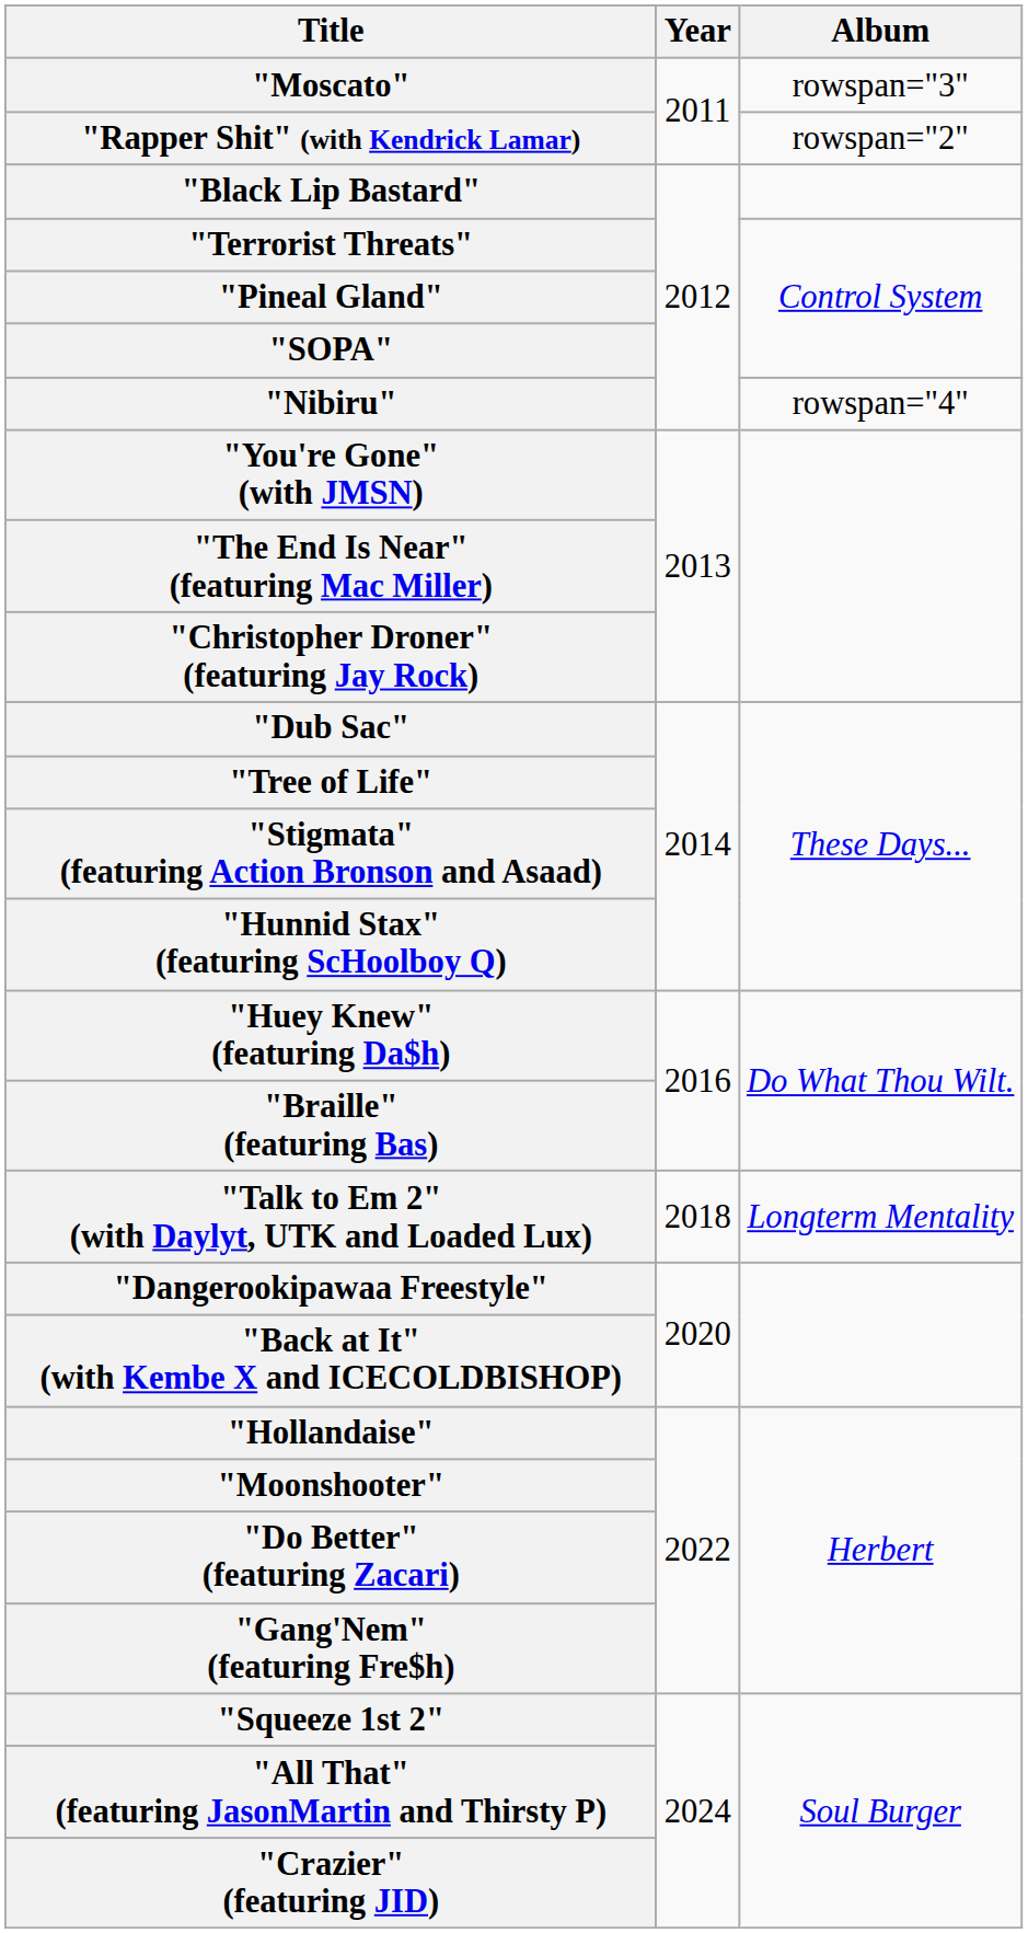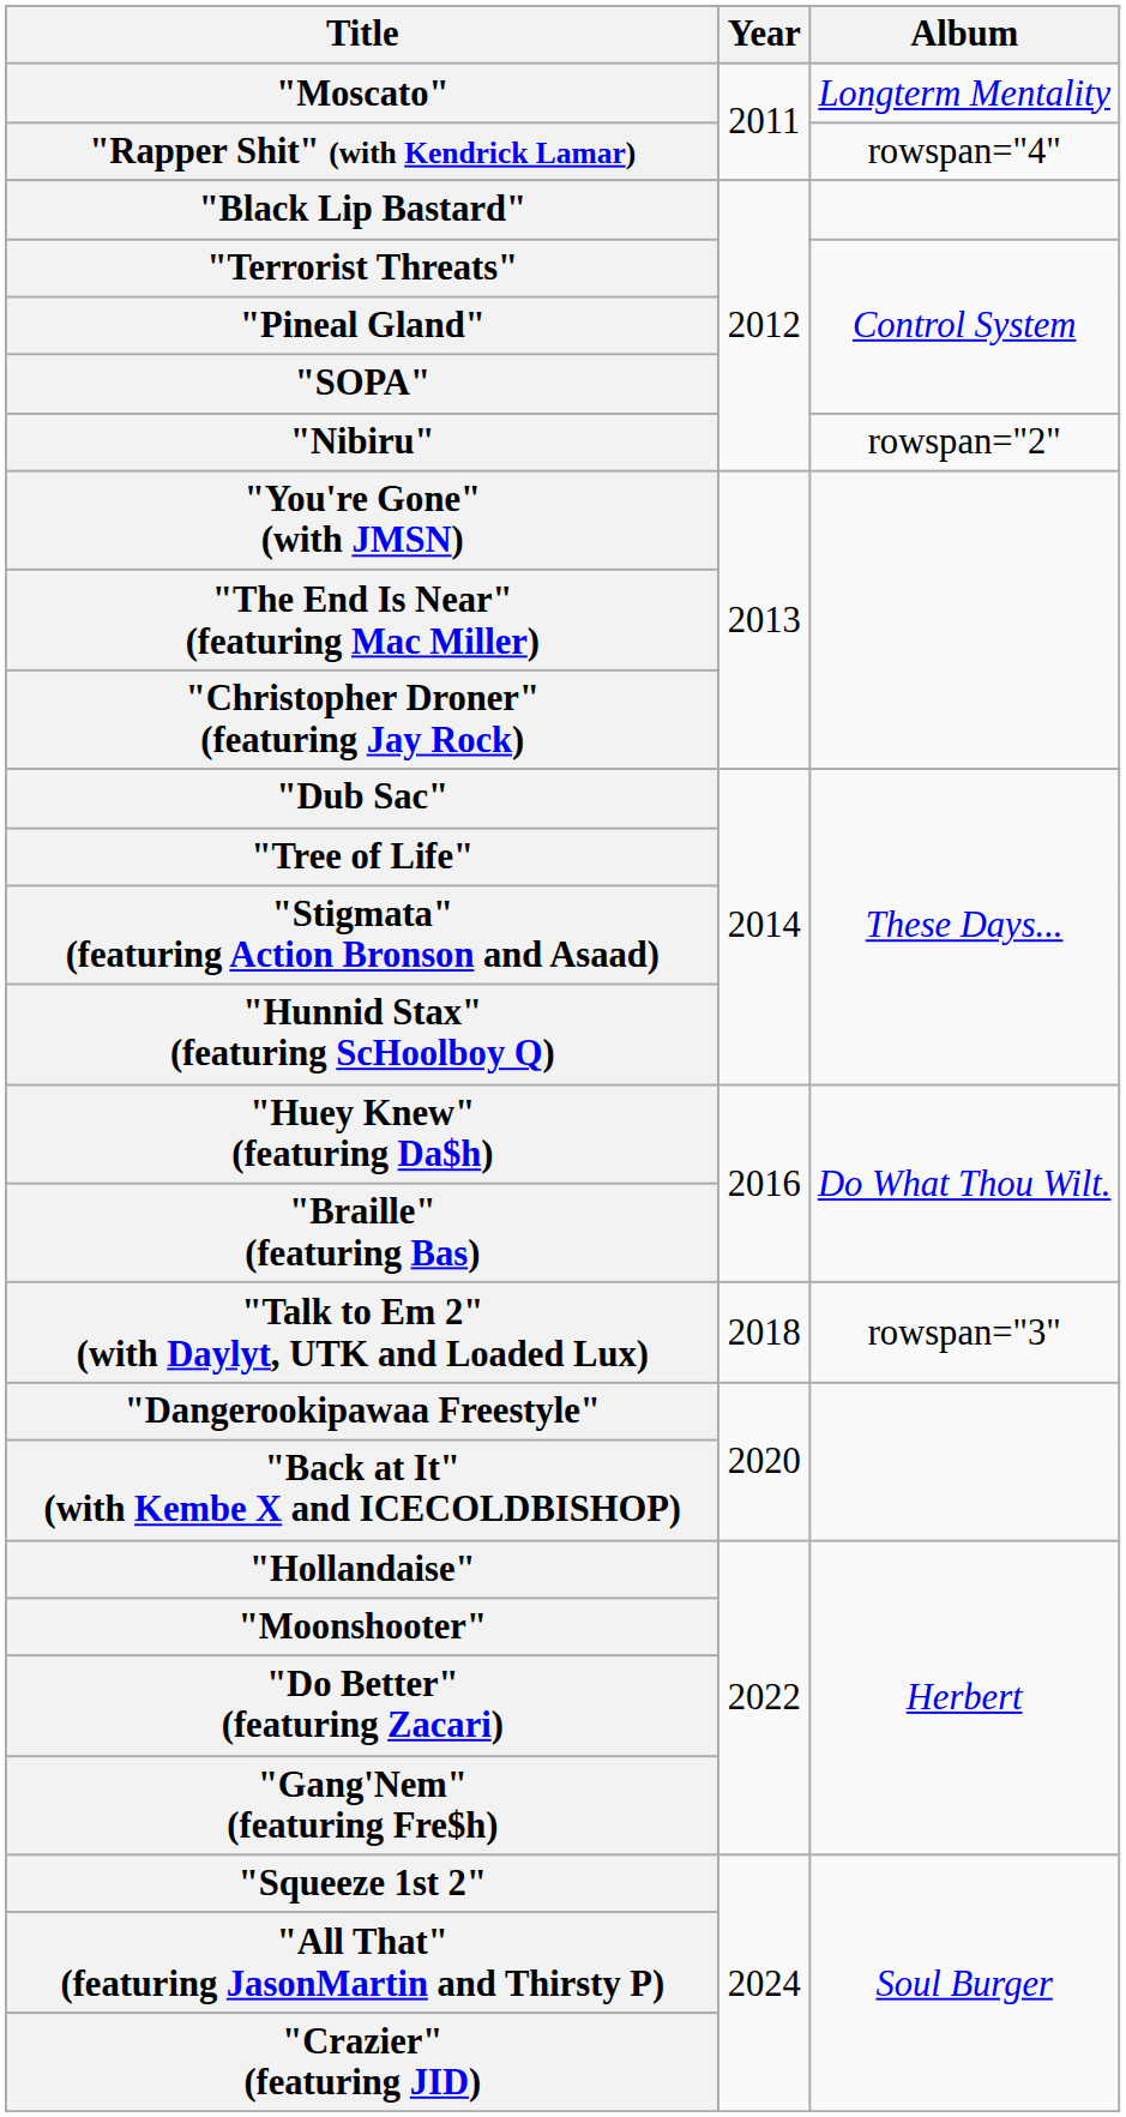"Moscato" | Album: rowspan="3" -> Longterm Mentality
"Rapper Shit" (with Kendrick Lamar) | Album: rowspan="2" -> rowspan="4"
"Nibiru" | Album: rowspan="4" -> rowspan="2"
"Talk to Em 2" (with Daylyt, UTK and Loaded Lux) | Album: Longterm Mentality -> rowspan="3"
